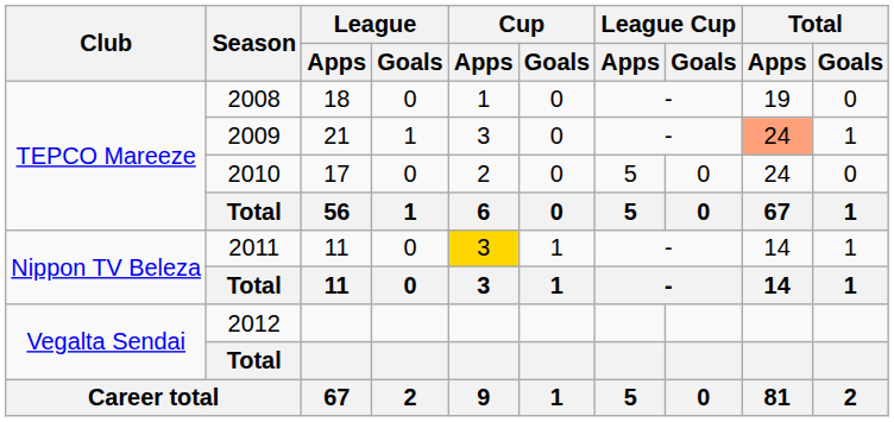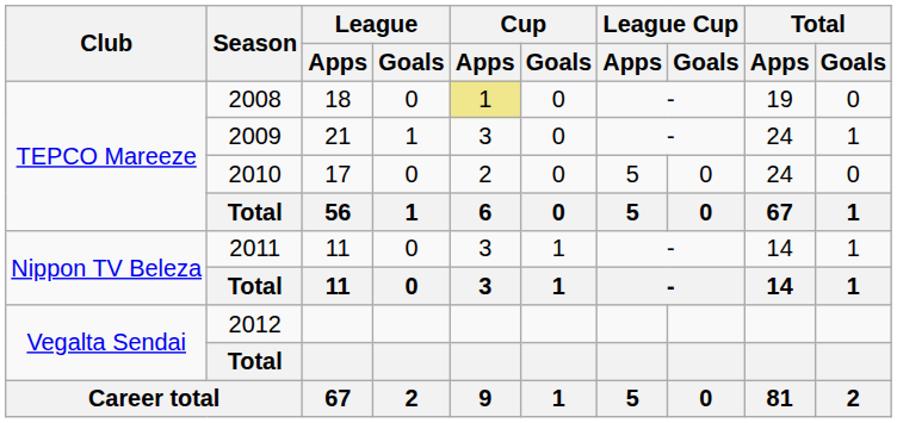2008 | Cup / Apps: no background -> khaki background
2009 | Total / Apps: lightsalmon background -> no background
2011 | Cup / Apps: gold background -> no background
